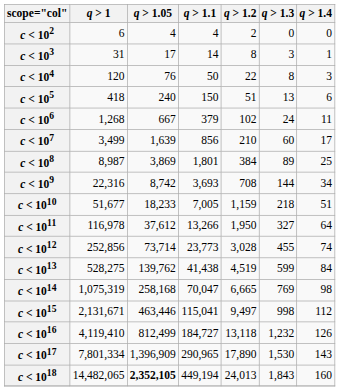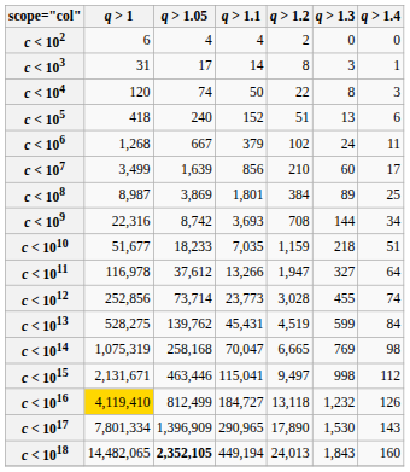c < 104 | q > 1.05: 76 -> 74
c < 105 | q > 1.1: 150 -> 152
c < 1010 | q > 1.1: 7,005 -> 7,035
c < 1011 | q > 1.2: 1,950 -> 1,947
c < 1013 | q > 1.1: 41,438 -> 45,431
c < 1016 | q > 1: no background -> gold background
